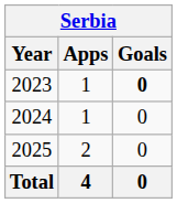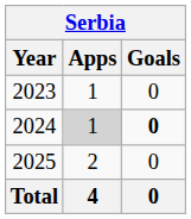2023 | Goals: bold -> normal
2024 | Apps: no background -> lightgrey background
2024 | Goals: normal -> bold
